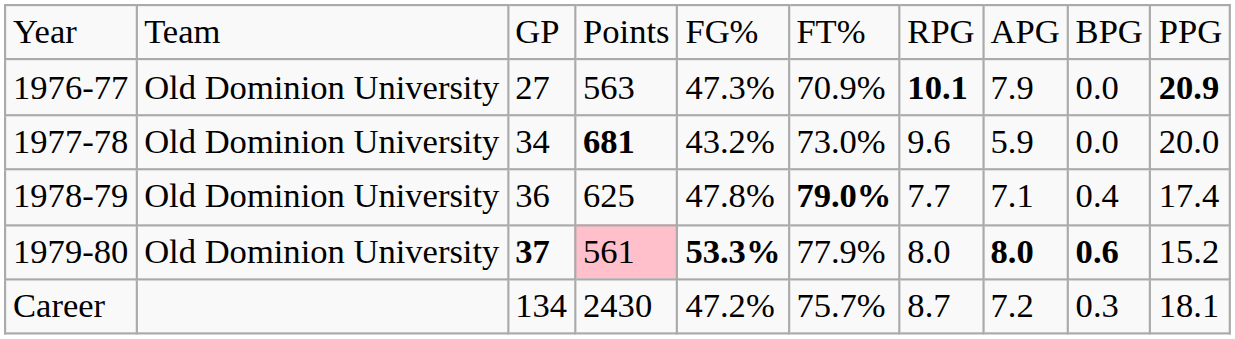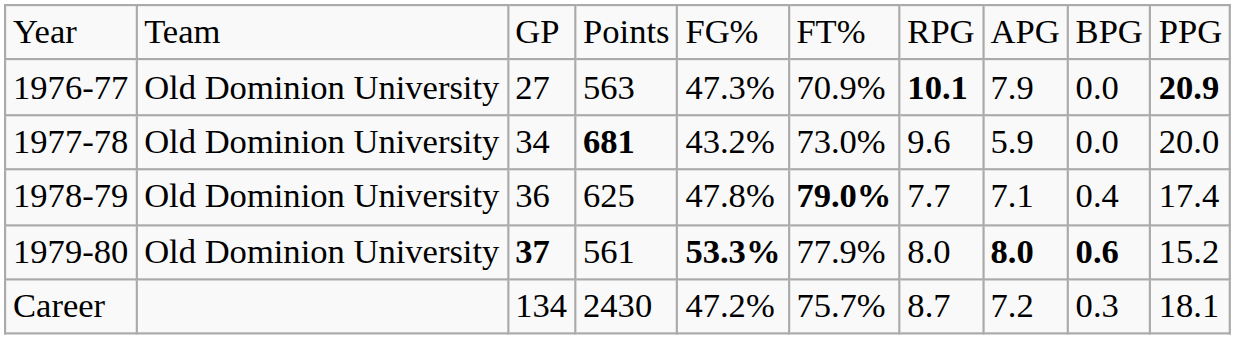1979-80 | column 4: pink background -> no background
